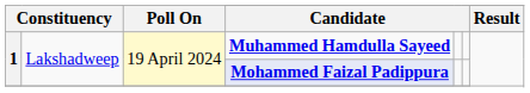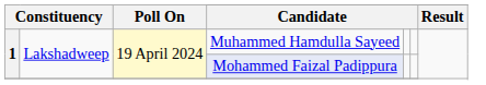Muhammed Hamdulla Sayeed | column 4: bold -> normal
Mohammed Faizal Padippura | column 4: bold -> normal
